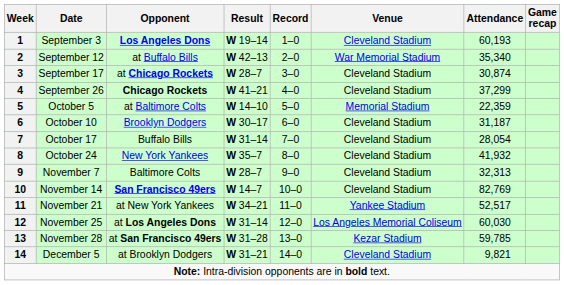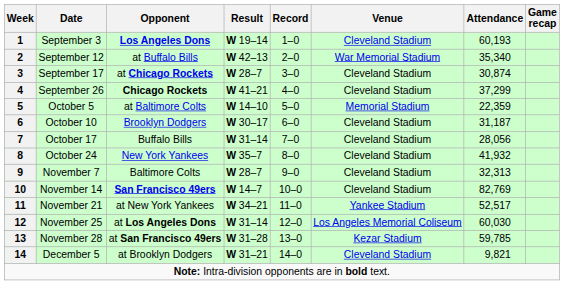7 | Attendance: 28,054 -> 28,056
